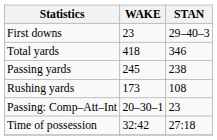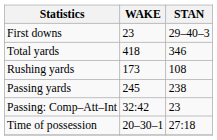rows swapped: Rushing yards <-> Passing yards
Passing: Comp–Att–Int | WAKE: 20–30–1 -> 32:42
Time of possession | WAKE: 32:42 -> 20–30–1
